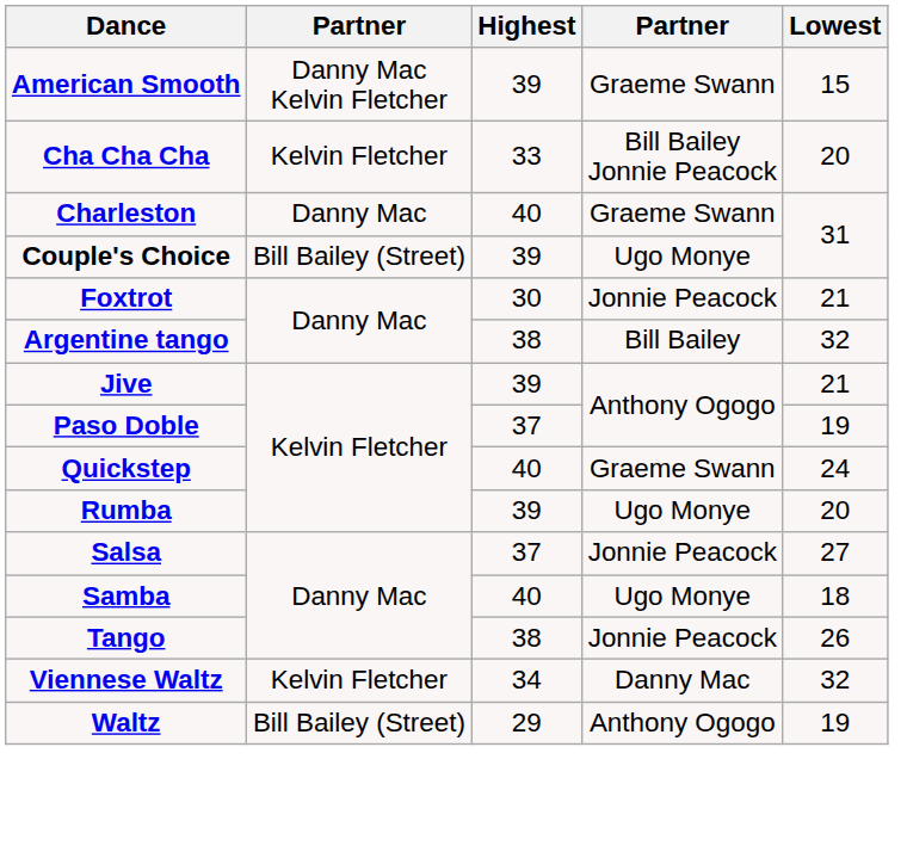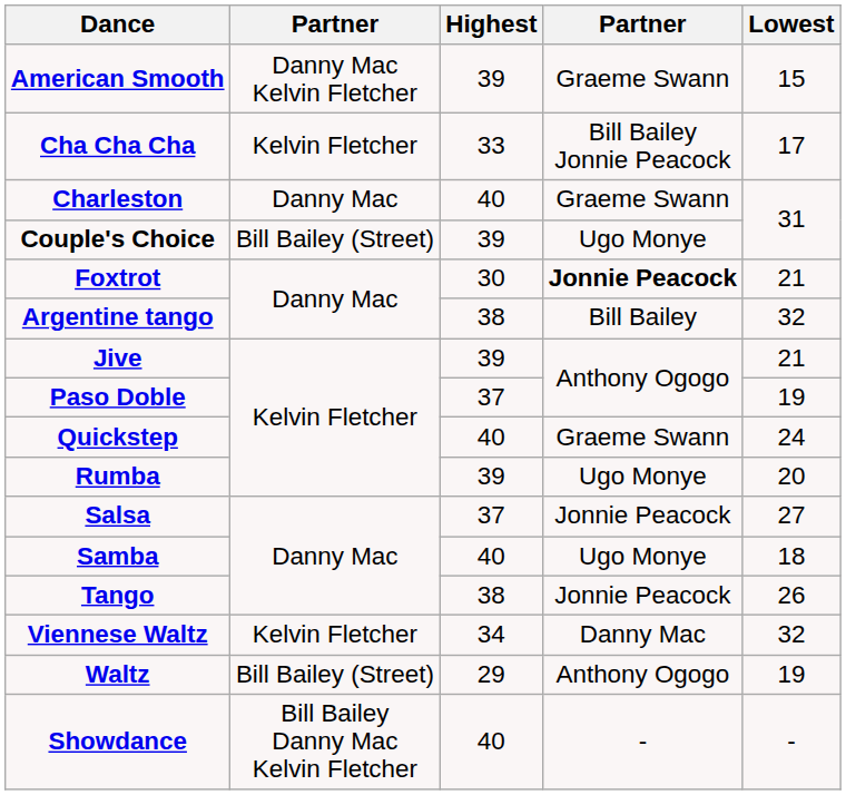Cha Cha Cha | Lowest: 20 -> 17
Foxtrot | column 4: normal -> bold
+ row: Showdance | Bill Bailey Danny Mac Kelvin Fletcher | 40 | - | -
